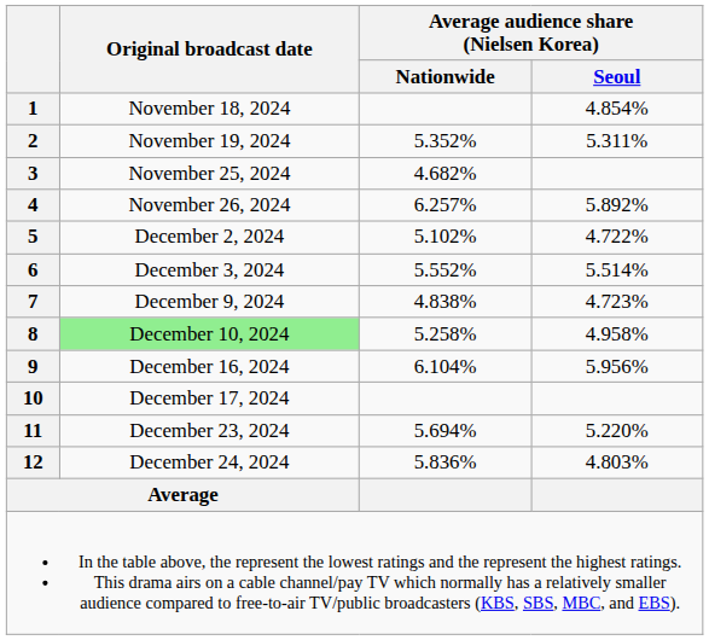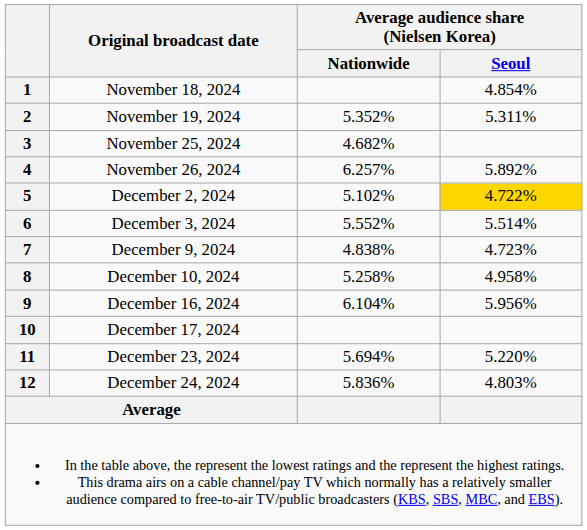5 | Average audience share (Nielsen Korea) / Seoul: no background -> gold background
8 | Original broadcast date: lightgreen background -> no background
